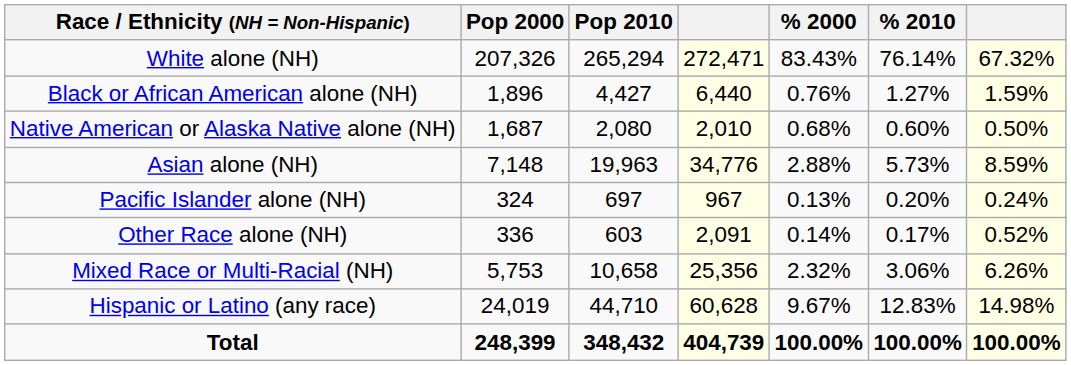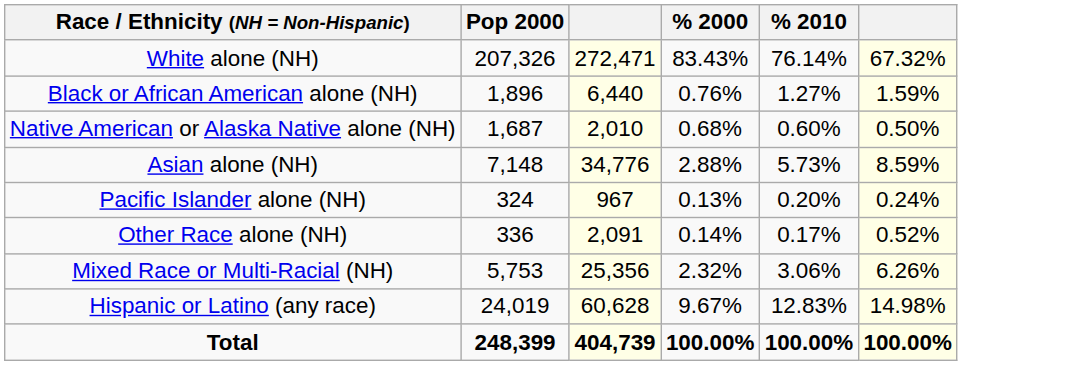- column: Pop 2010 | 265,294 | 4,427 | 2,080 | 19,963 | 697 | 603 | 10,658 | 44,710 | 348,432
